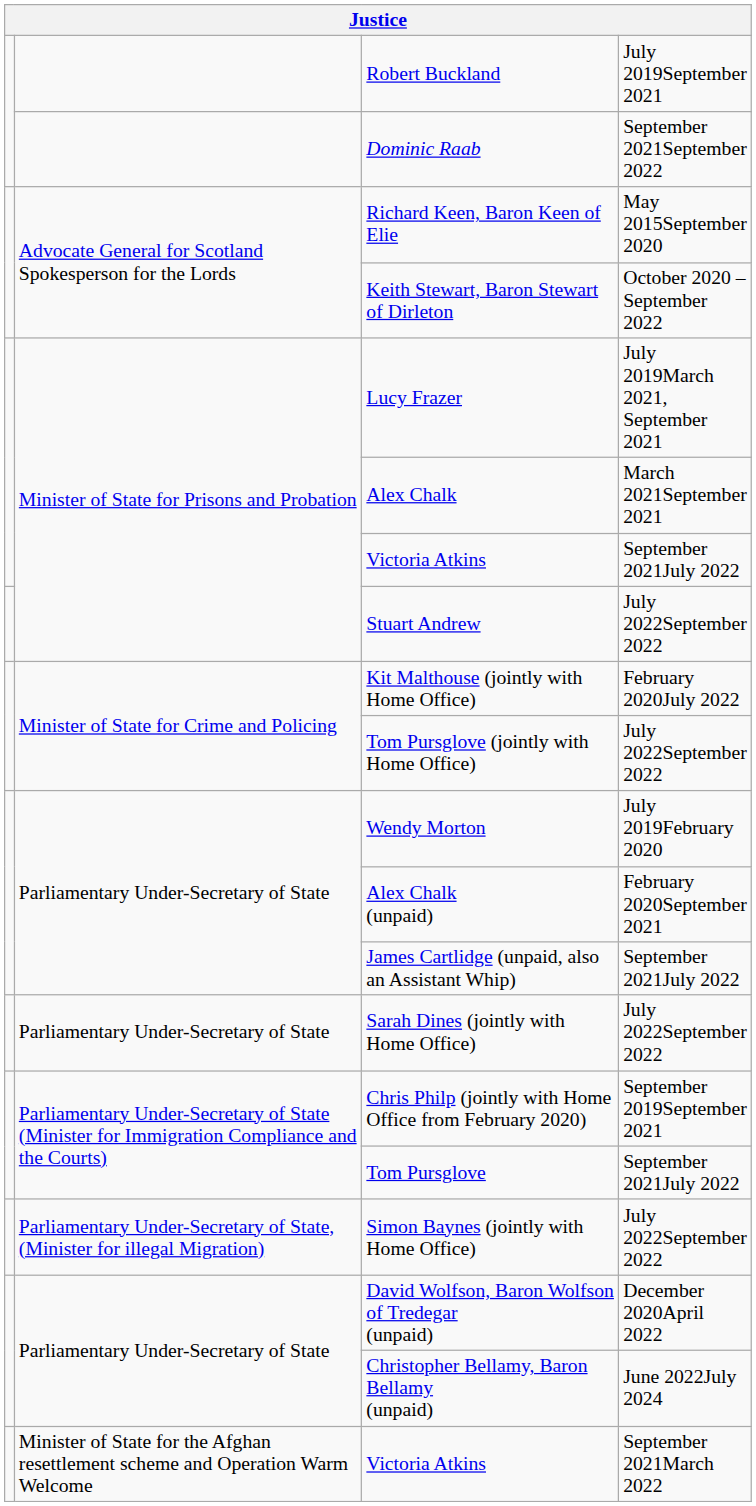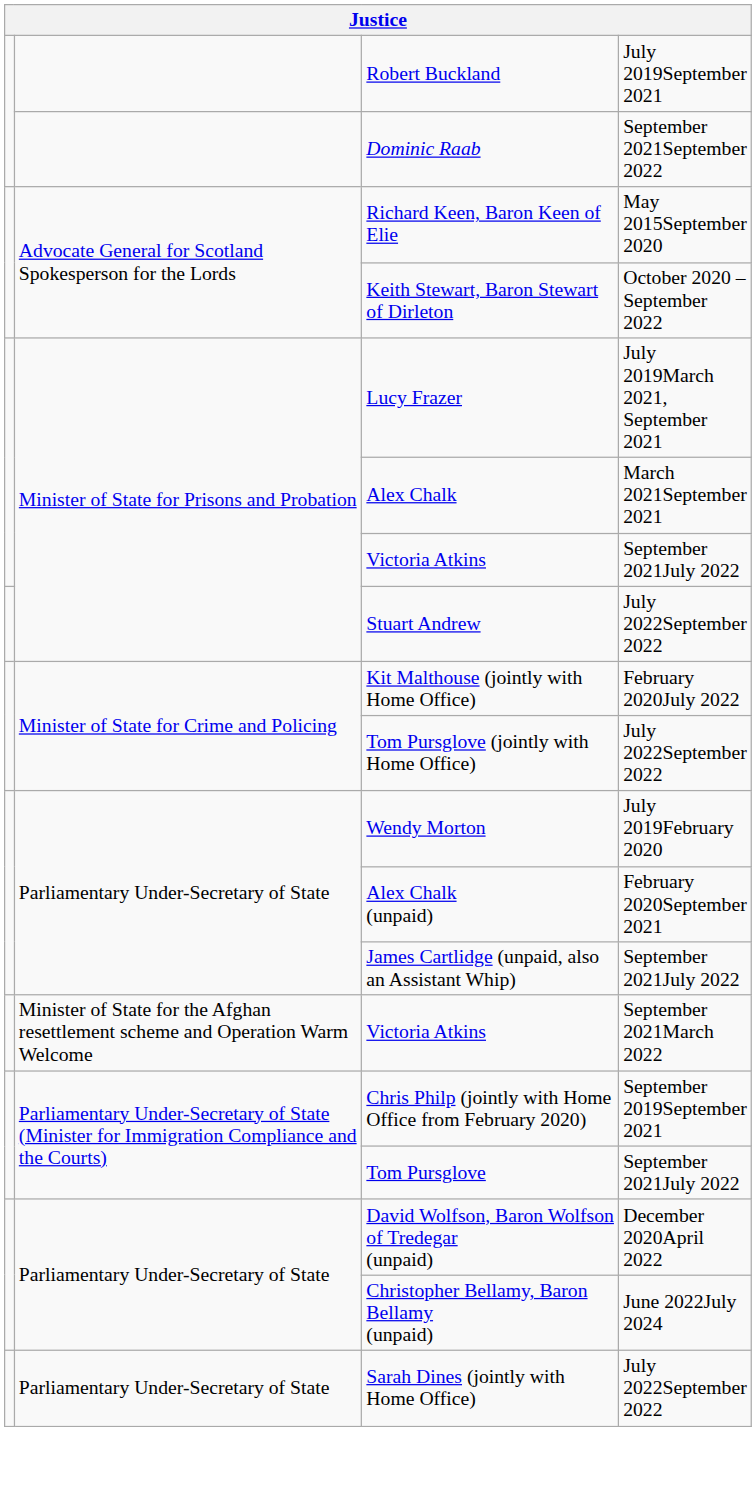rows swapped: Sarah Dines (jointly with Home Office) <-> Victoria Atkins / September 2021March 2022
- row: Parliamentary Under-Secretary of State, (Minister for illegal Migration) | Simon Baynes (jointly with Home Office) | July 2022September 2022
